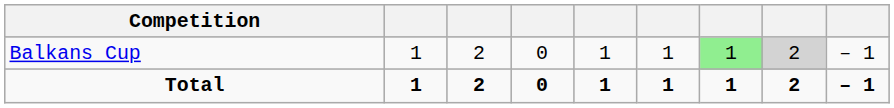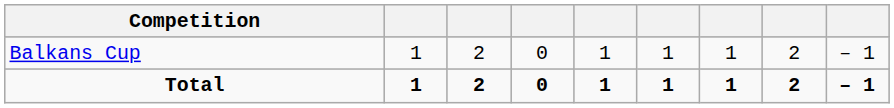Balkans Cup | column 7: lightgreen background -> no background
Balkans Cup | column 8: lightgrey background -> no background
